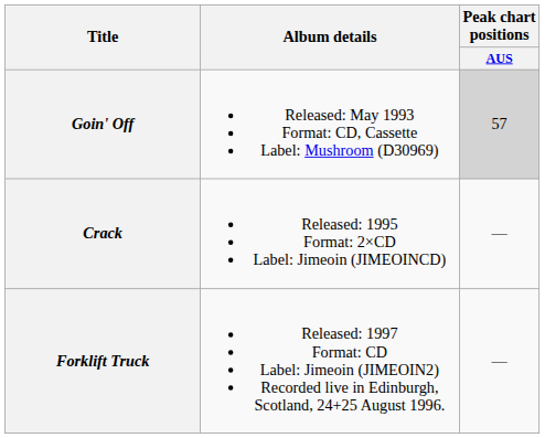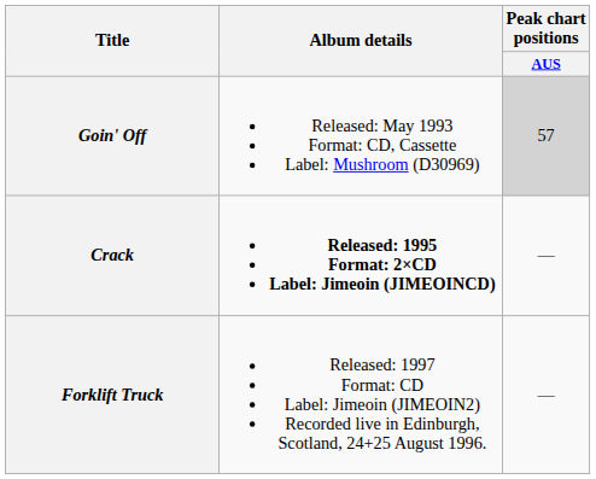Crack | Album details: normal -> bold
